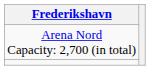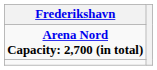row 2 | Frederikshavn: normal -> bold
